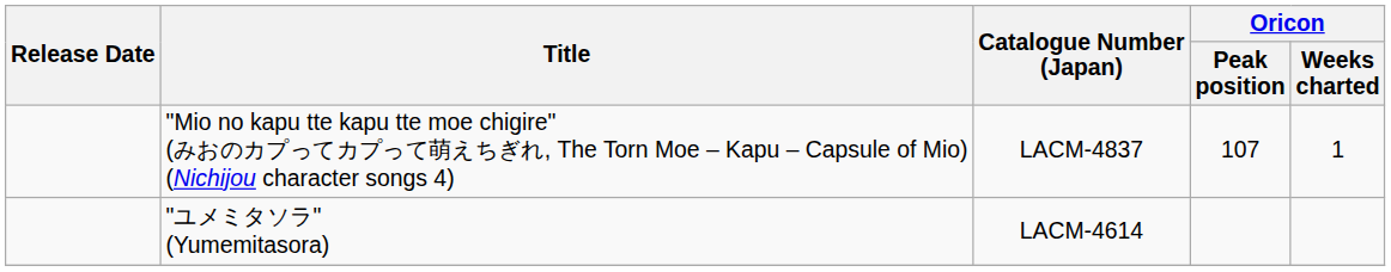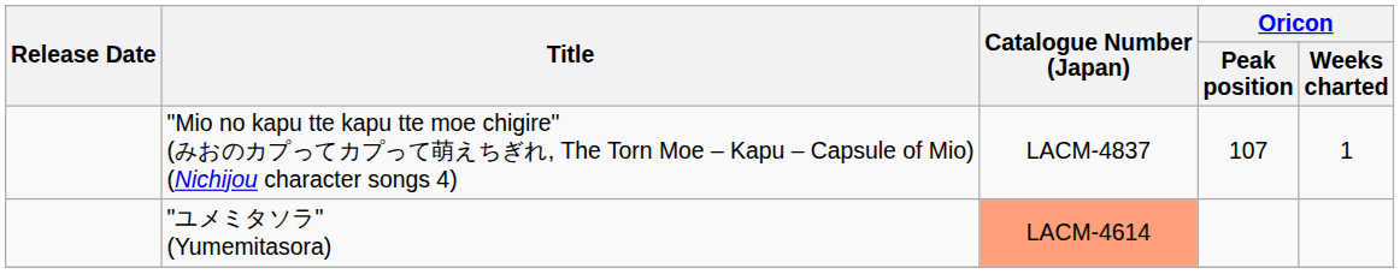"ユメミタソラ" (Yumemitasora) | Catalogue Number (Japan): no background -> lightsalmon background
